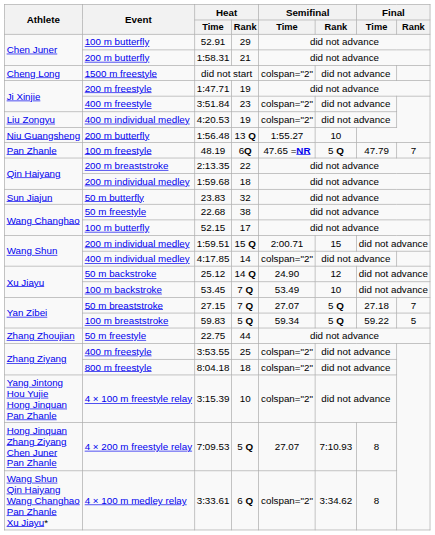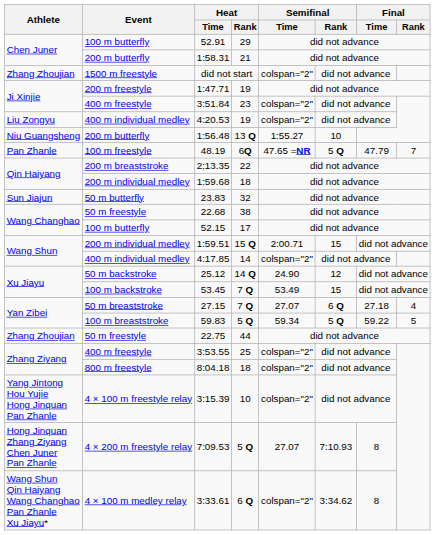did not start | Athlete: Cheng Long -> Zhang Zhoujian
53.45 | Semifinal / Rank: 10 -> 15
27.15 | Semifinal / Rank: 5 Q -> 6 Q
27.15 | Final / Rank: 7 -> 4
